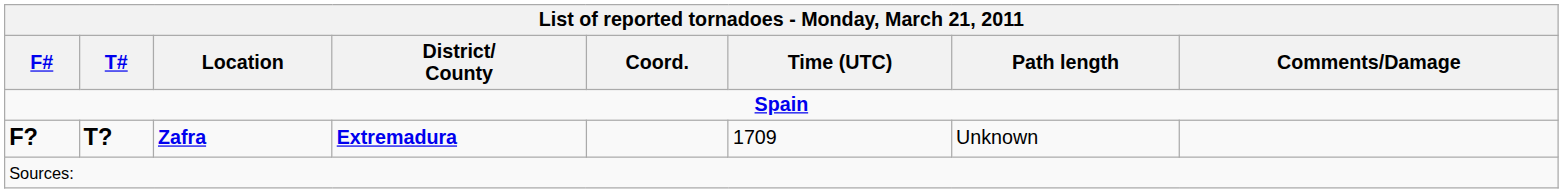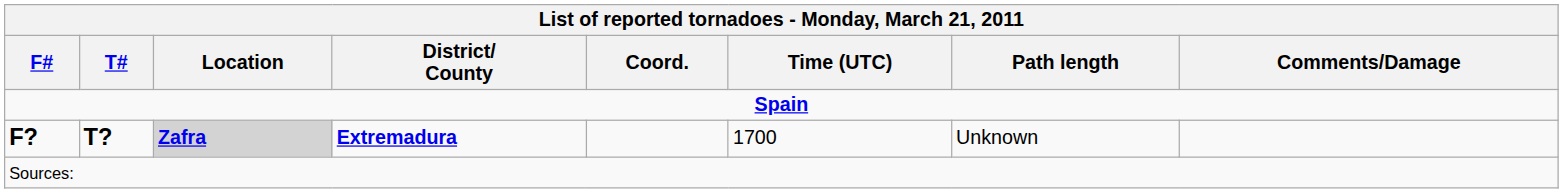F? | Location: no background -> lightgrey background
F? | Time (UTC): 1709 -> 1700
